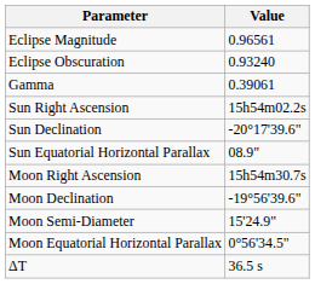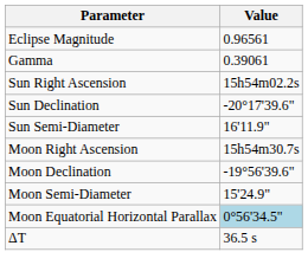- row: Eclipse Obscuration | 0.93240
+ row: Sun Semi-Diameter | 16'11.9"
- row: Sun Equatorial Horizontal Parallax | 08.9"
Moon Equatorial Horizontal Parallax | Value: no background -> lightblue background
